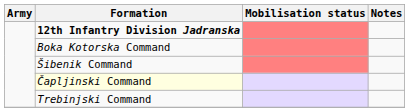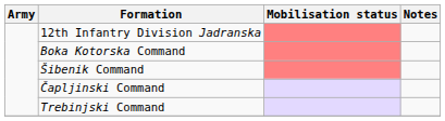12th Infantry Division Jadranska | Formation: bold -> normal
Čapljinski Command | Formation: lightyellow background -> no background
